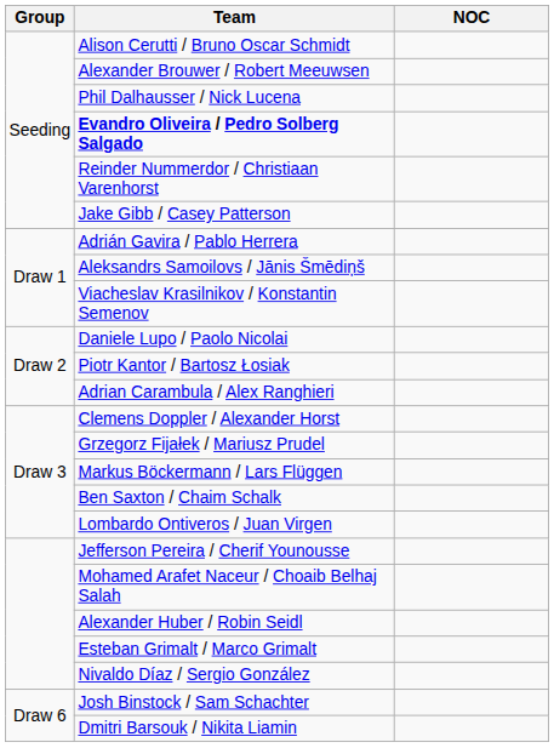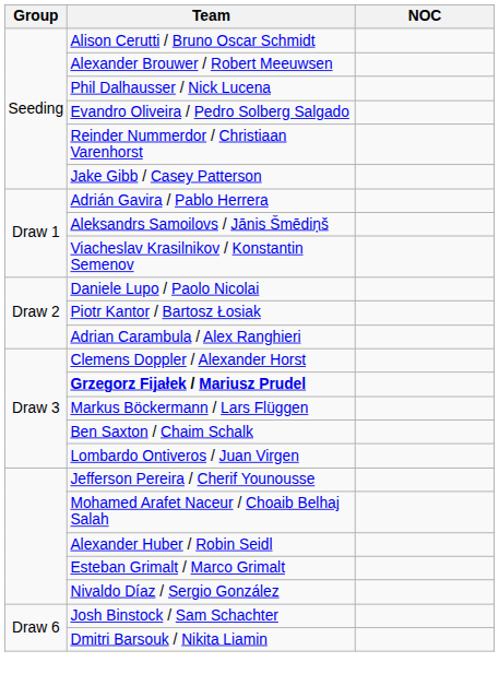Evandro Oliveira / Pedro Solberg Salgado | Team: bold -> normal
Grzegorz Fijałek / Mariusz Prudel | Team: normal -> bold
